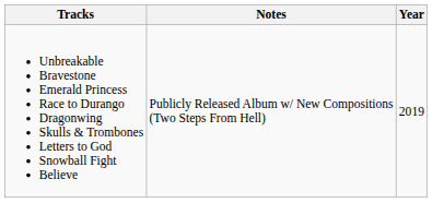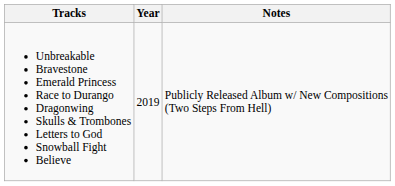columns swapped: Year <-> Notes
